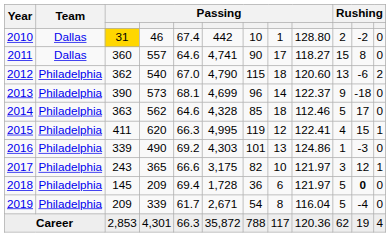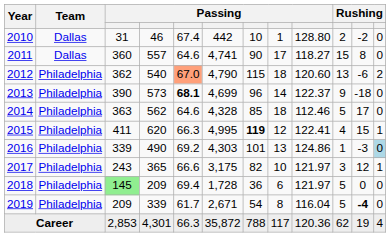2010 | column 3: gold background -> no background
2012 | column 5: no background -> lightsalmon background
2013 | column 5: normal -> bold
2015 | column 7: normal -> bold
2016 | column 12: no background -> lightblue background
2018 | column 3: no background -> lightgreen background
2018 | column 11: bold -> normal
2019 | column 11: normal -> bold
